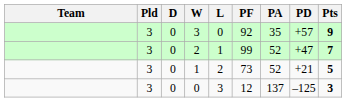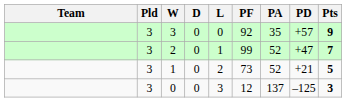columns swapped: W <-> D
